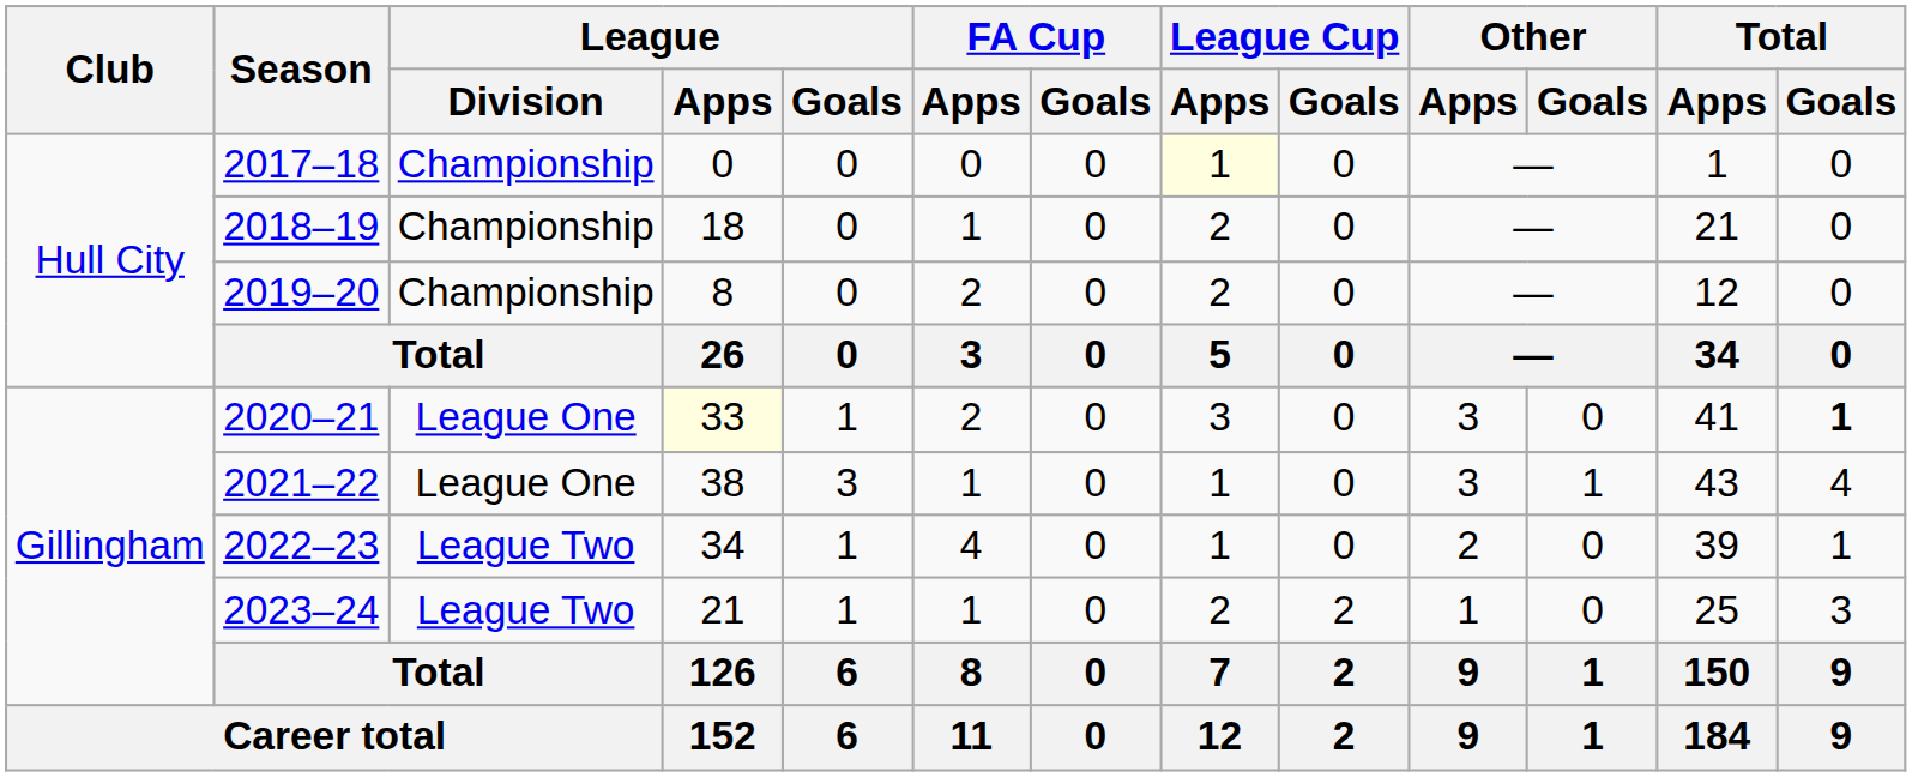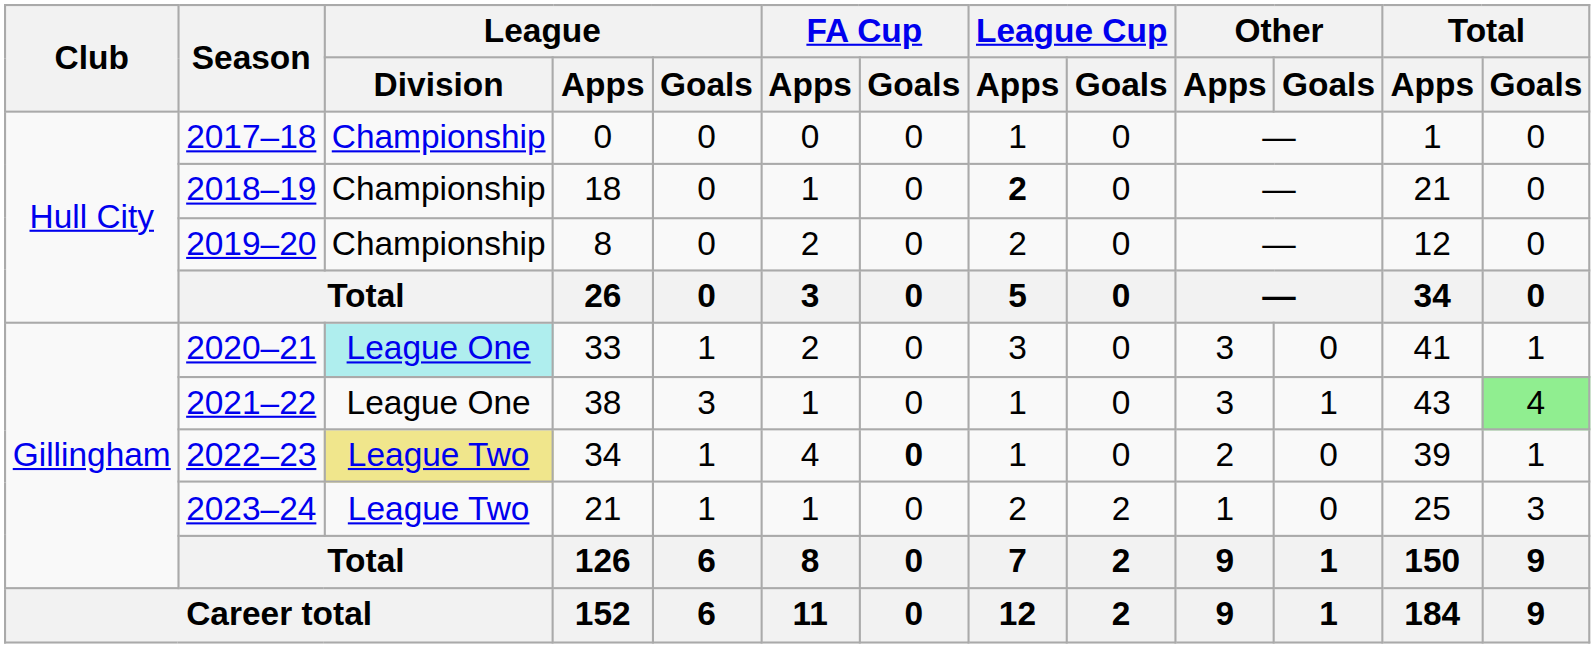2017–18 | League Cup / Apps: lightyellow background -> no background
2018–19 | League Cup / Apps: normal -> bold
2020–21 | League / Division: no background -> paleturquoise background
2020–21 | League / Apps: lightyellow background -> no background
2020–21 | Total / Goals: bold -> normal
2021–22 | Total / Goals: no background -> lightgreen background
2022–23 | League / Division: no background -> khaki background
2022–23 | FA Cup / Goals: normal -> bold
